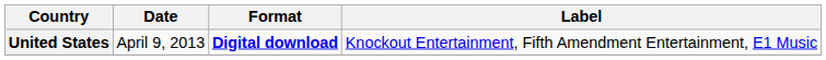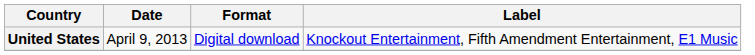United States | Format: bold -> normal
